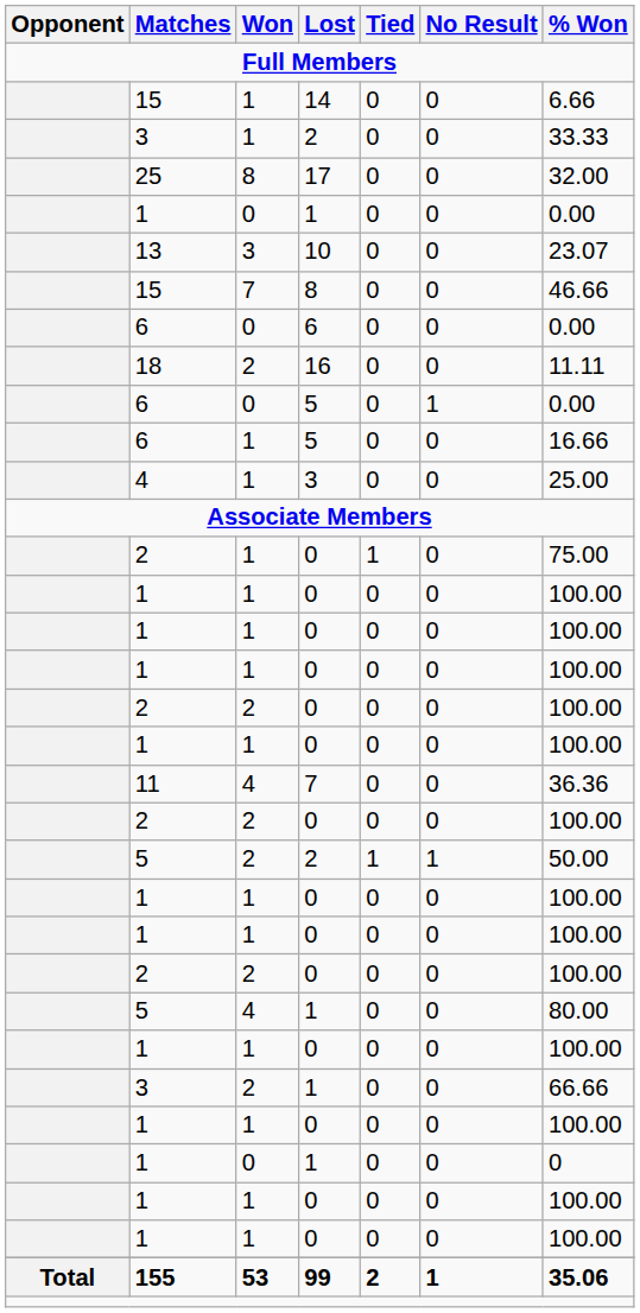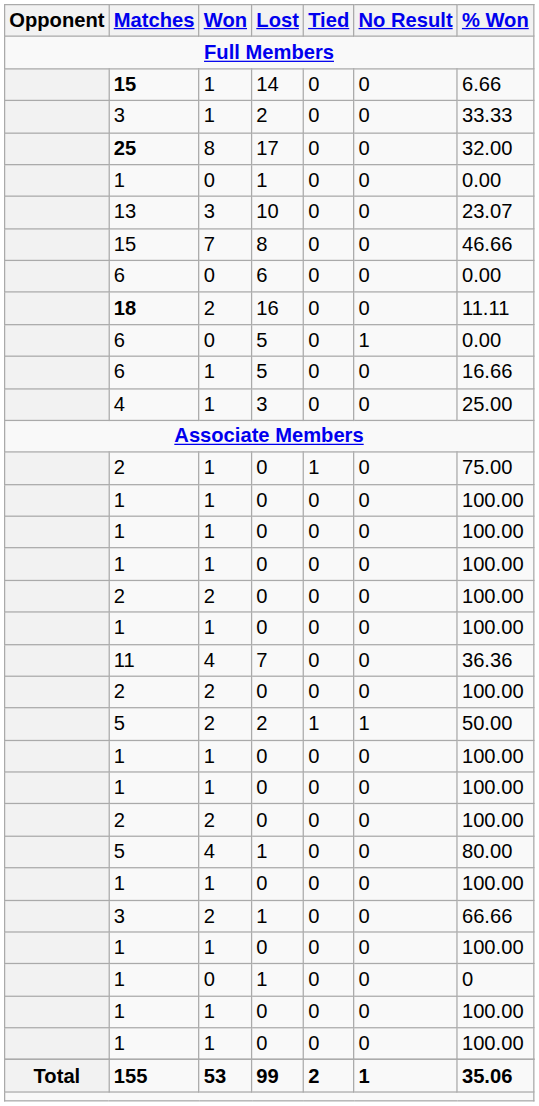14 | Matches: normal -> bold
17 | Matches: normal -> bold
16 | Matches: normal -> bold
